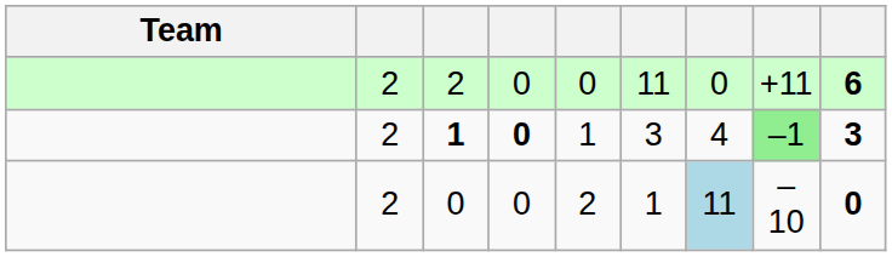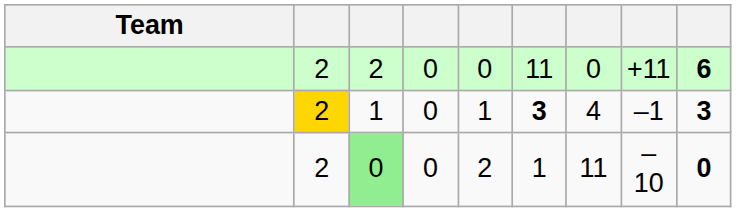row 3 | column 2: no background -> gold background
row 3 | column 3: bold -> normal
row 3 | column 4: bold -> normal
row 3 | column 6: normal -> bold
row 3 | column 8: lightgreen background -> no background
row 4 | column 3: no background -> lightgreen background
row 4 | column 7: lightblue background -> no background
